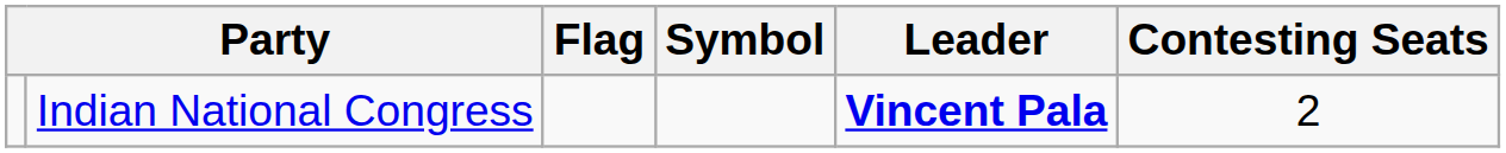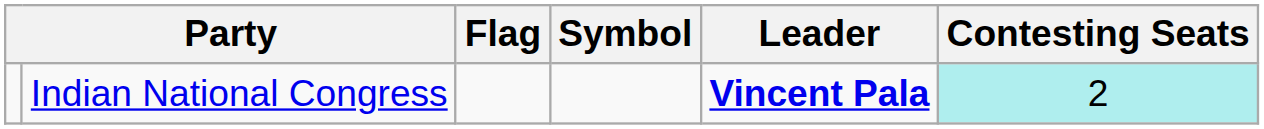Indian National Congress | Contesting Seats: no background -> paleturquoise background
